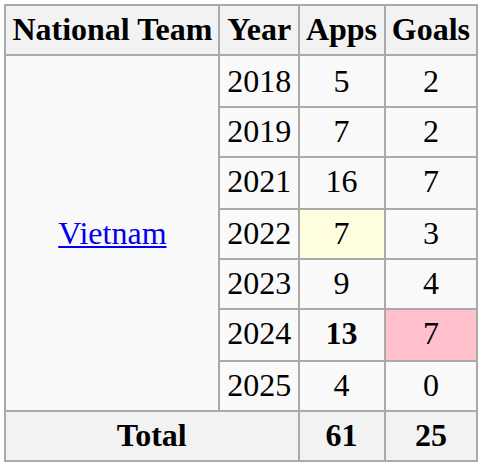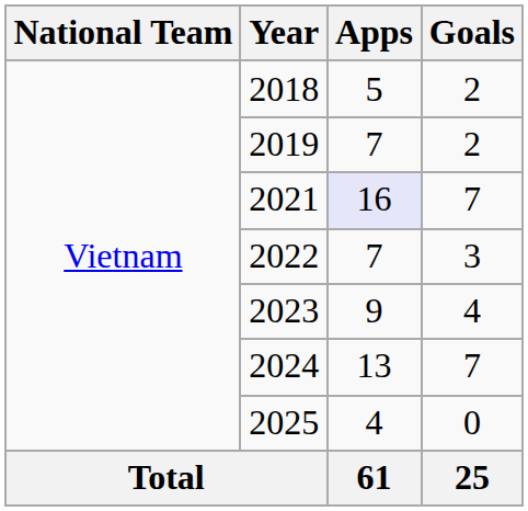2021 | Apps: no background -> lavender background
2022 | Apps: lightyellow background -> no background
2024 | Apps: bold -> normal
2024 | Goals: pink background -> no background
